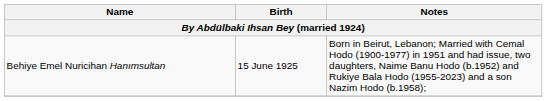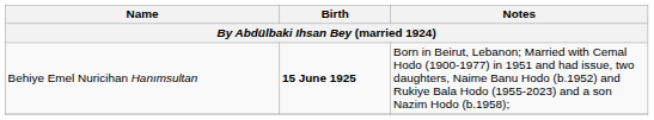Behiye Emel Nuricihan Hanımsultan | Birth: normal -> bold
